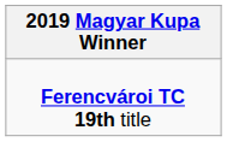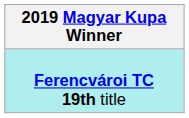row 2 | column 1: no background -> paleturquoise background
